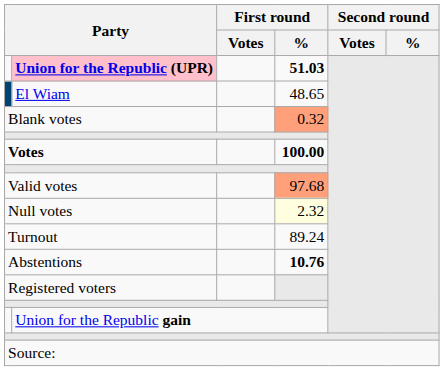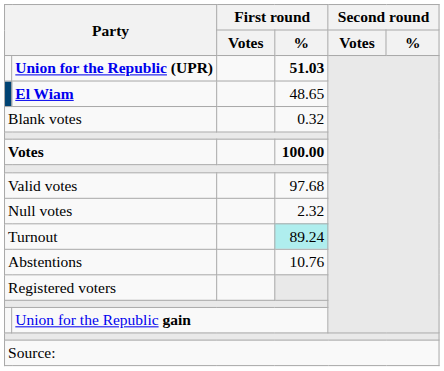Union for the Republic (UPR) | column 2: pink background -> no background
El Wiam | column 2: normal -> bold
Blank votes | First round / %: lightsalmon background -> no background
Valid votes | First round / %: lightsalmon background -> no background
Null votes | First round / %: lightyellow background -> no background
Turnout | First round / %: no background -> paleturquoise background
Abstentions | First round / %: bold -> normal
